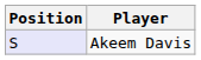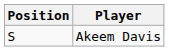Akeem Davis | Position: lavender background -> no background
